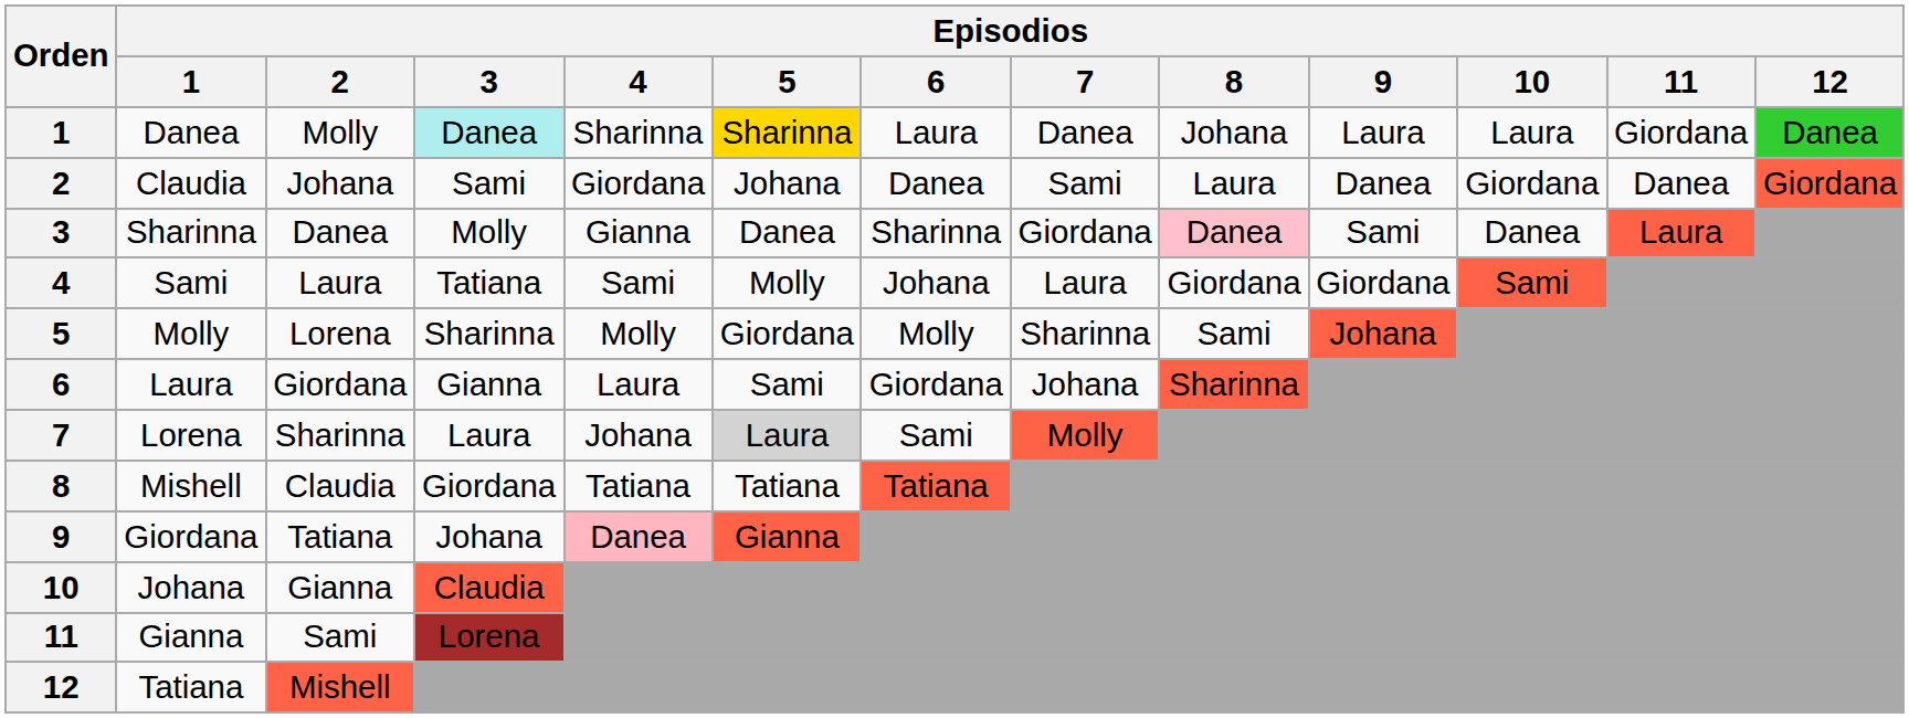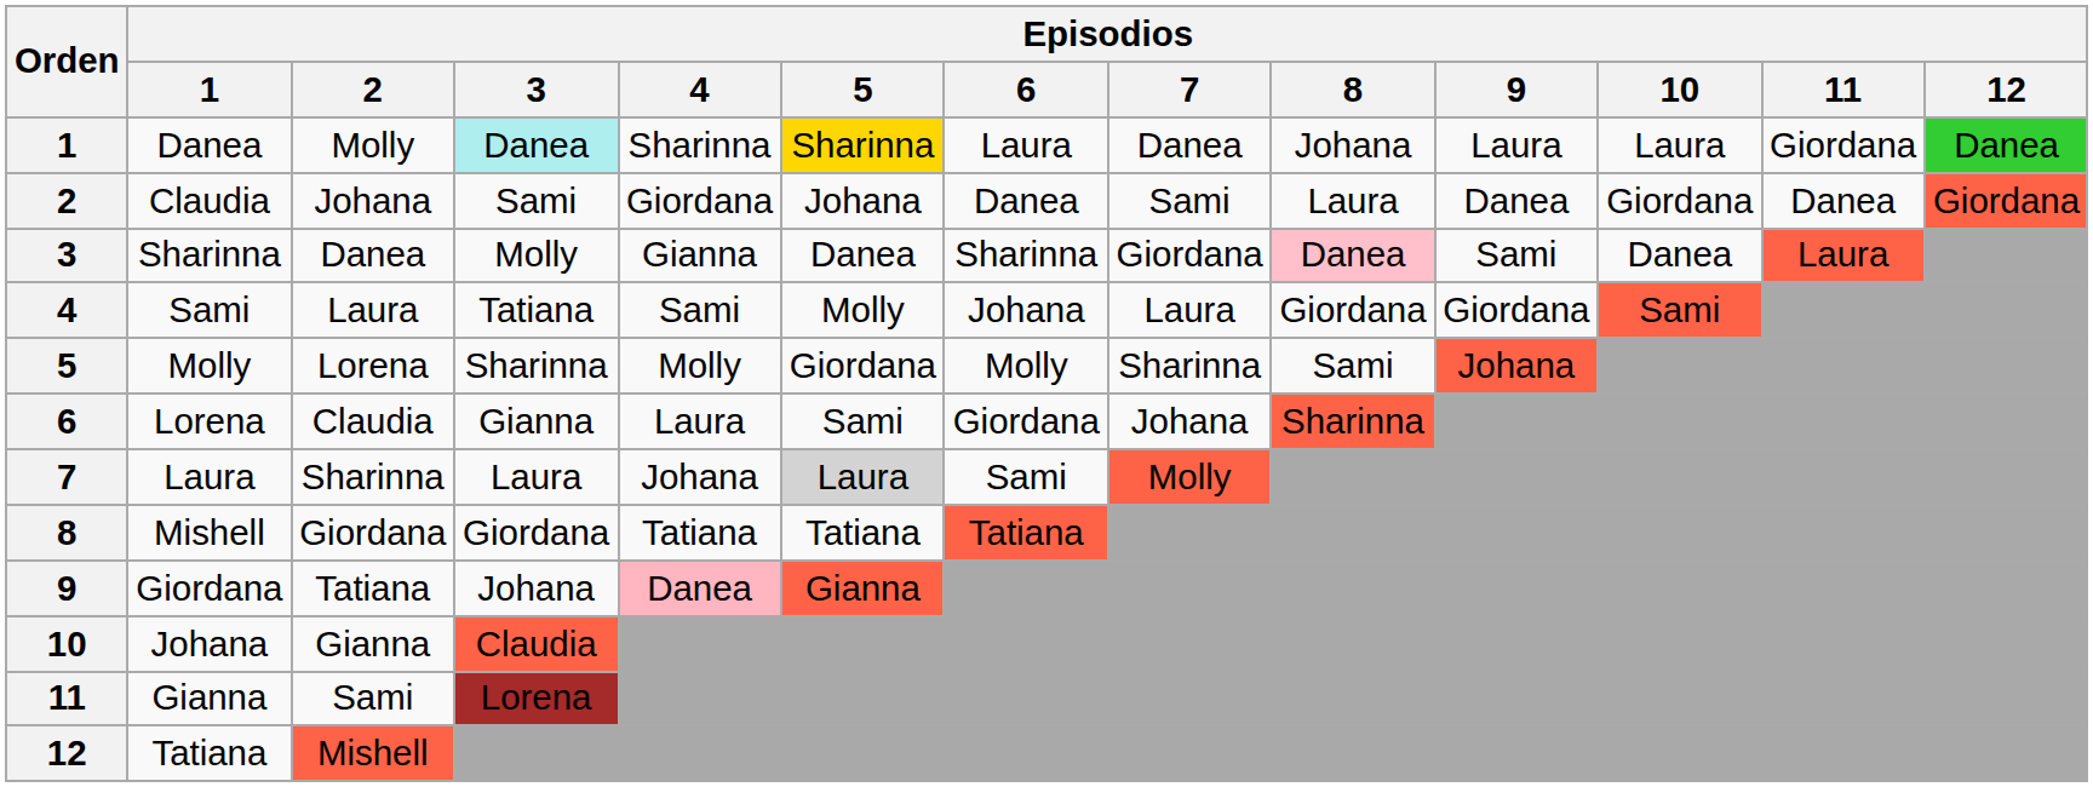row 8 | Episodios / 1: Laura -> Lorena
row 8 | Episodios / 2: Giordana -> Claudia
row 9 | Episodios / 1: Lorena -> Laura
row 10 | Episodios / 2: Claudia -> Giordana
